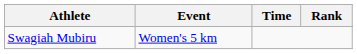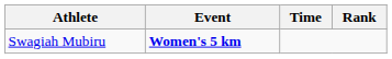Swagiah Mubiru | Event: normal -> bold
